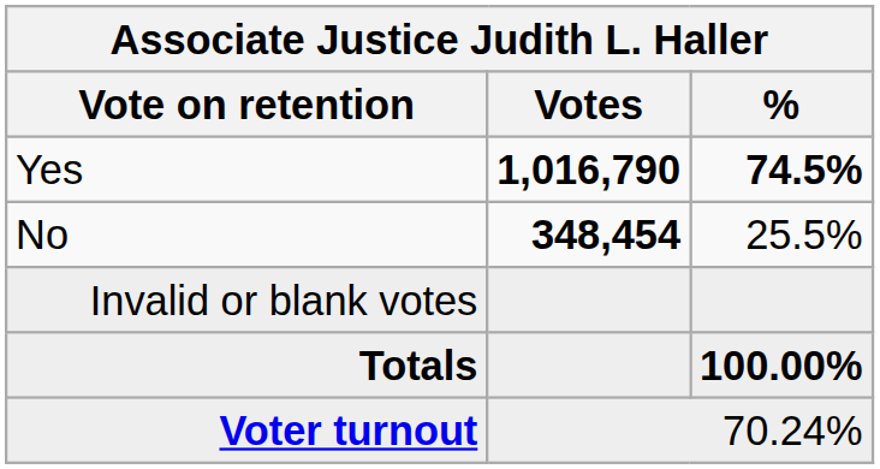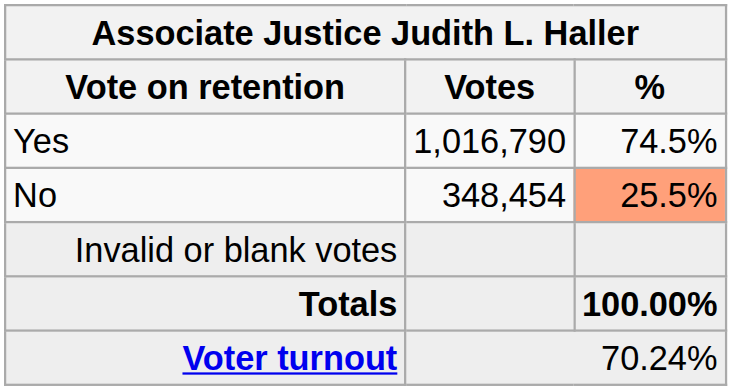Yes | Votes: bold -> normal
Yes | %: bold -> normal
No | Votes: bold -> normal
No | %: no background -> lightsalmon background
